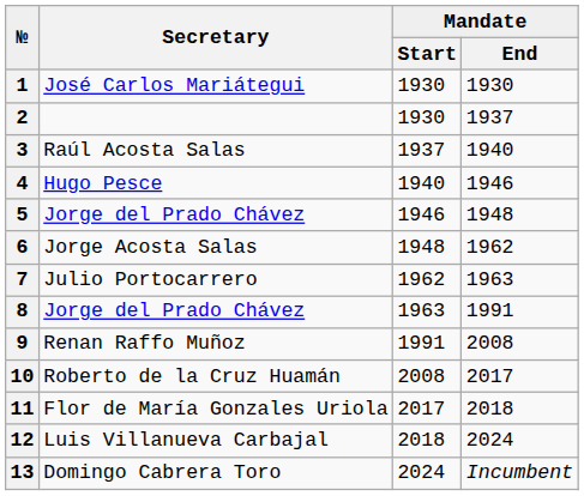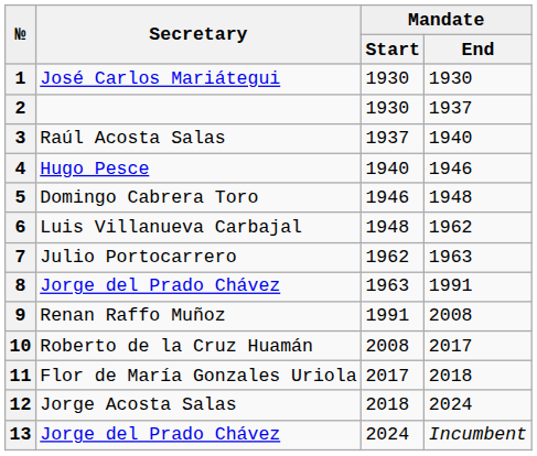5 | Secretary: Jorge del Prado Chávez -> Domingo Cabrera Toro
6 | Secretary: Jorge Acosta Salas -> Luis Villanueva Carbajal
12 | Secretary: Luis Villanueva Carbajal -> Jorge Acosta Salas
13 | Secretary: Domingo Cabrera Toro -> Jorge del Prado Chávez
